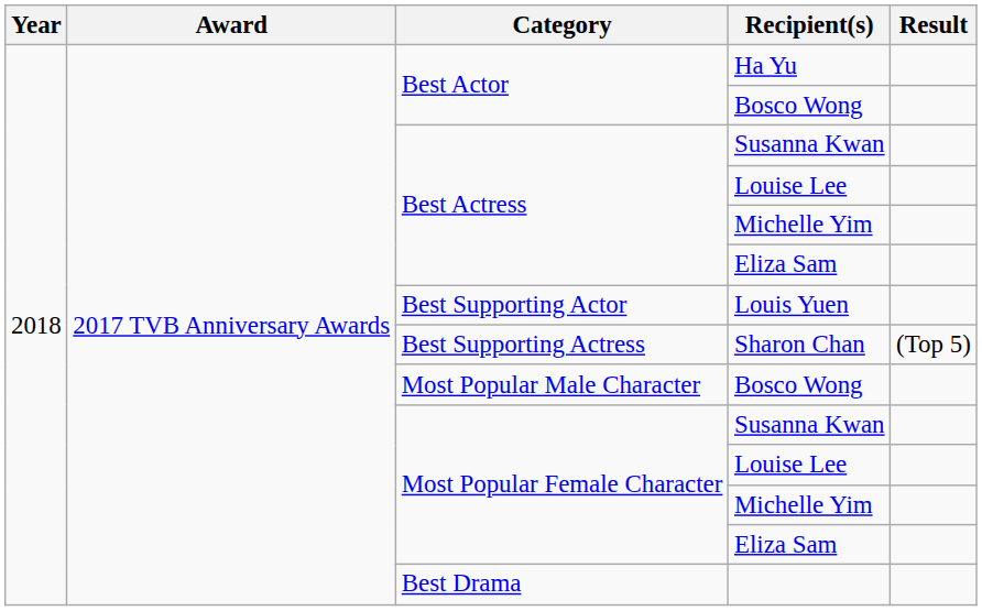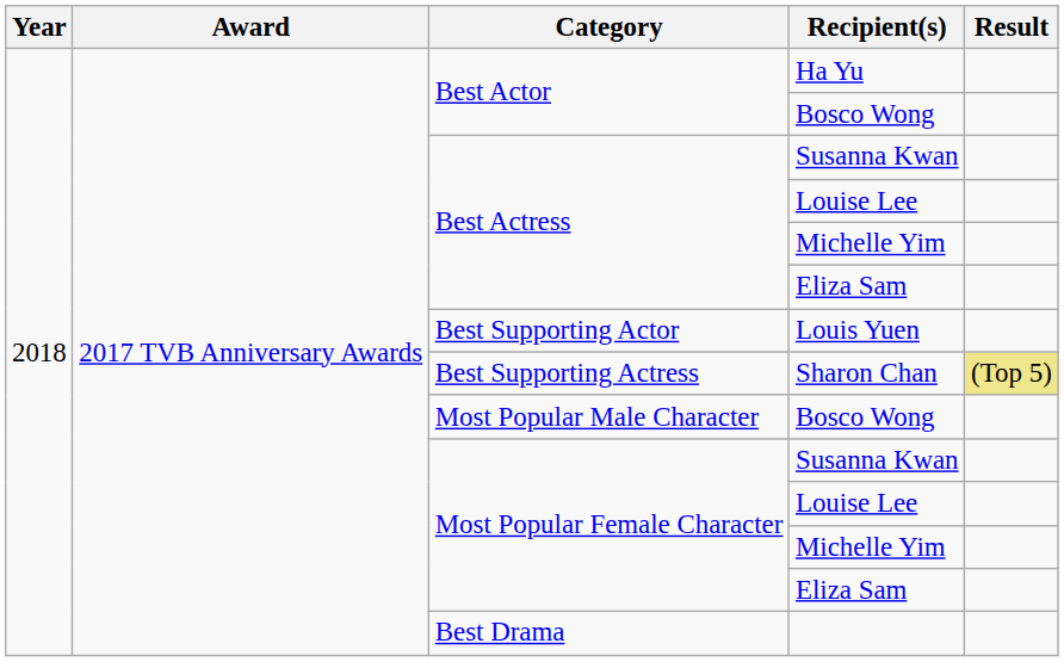Sharon Chan | Result: no background -> khaki background
